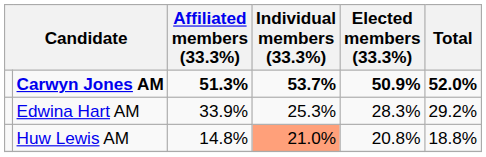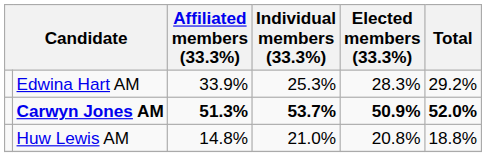rows swapped: Carwyn Jones AM <-> Edwina Hart AM
Huw Lewis AM | Individual members (33.3%): lightsalmon background -> no background
